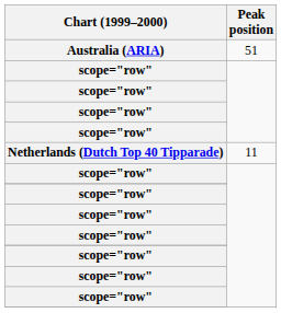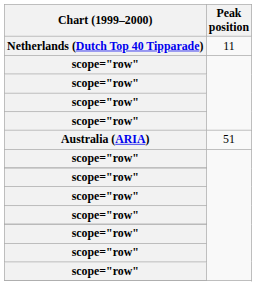rows swapped: Australia (ARIA) <-> Netherlands (Dutch Top 40 Tipparade)
